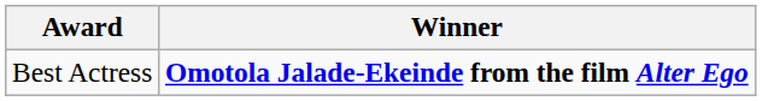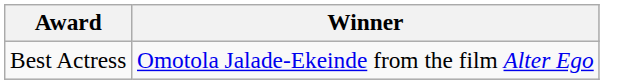Best Actress | Winner: bold -> normal
